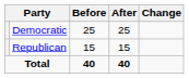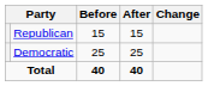rows swapped: Democratic <-> Republican
